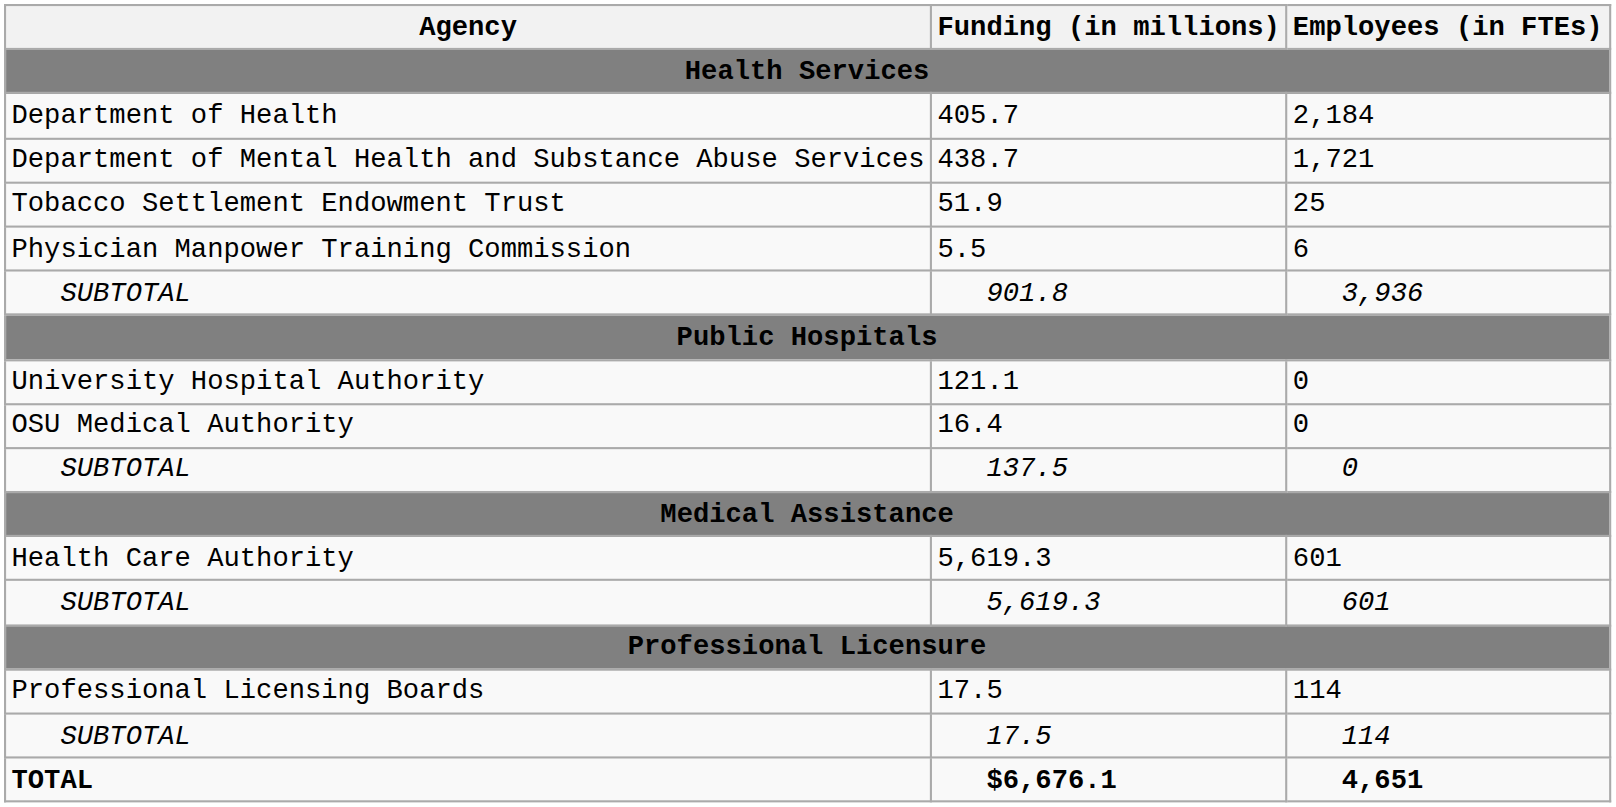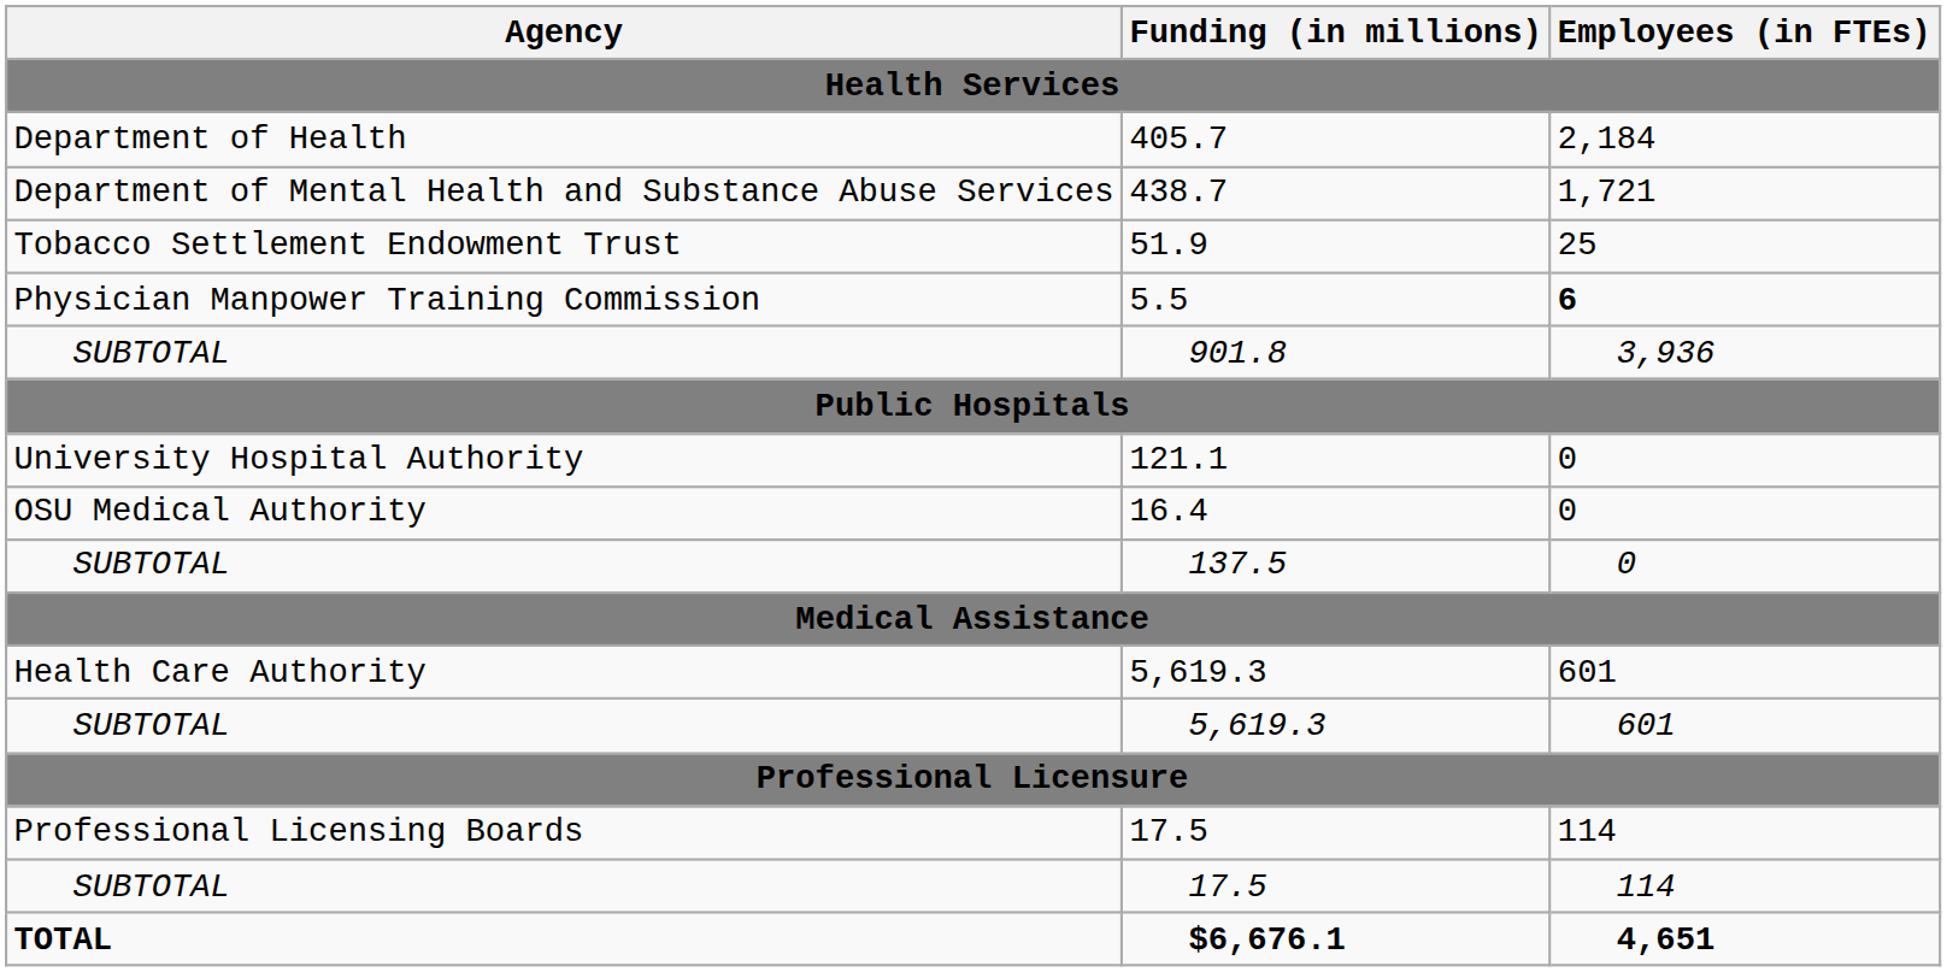5.5 | Employees (in FTEs): normal -> bold
